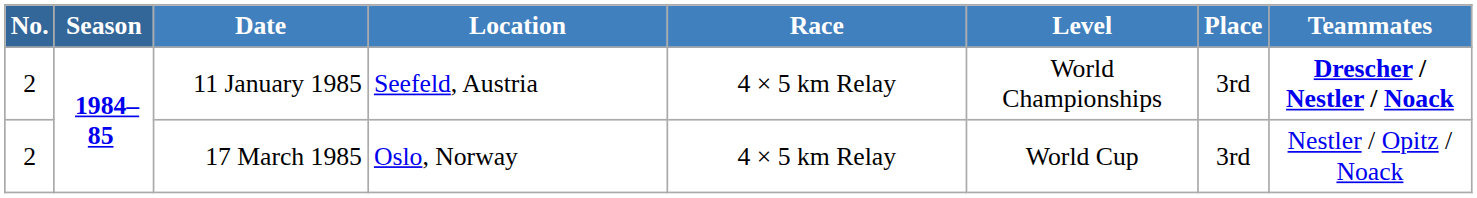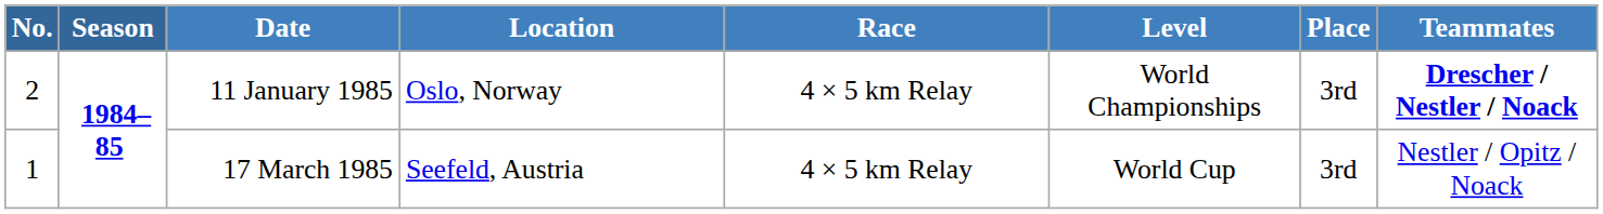11 January 1985 | Location: Seefeld, Austria -> Oslo, Norway
17 March 1985 | No.: 2 -> 1
17 March 1985 | Location: Oslo, Norway -> Seefeld, Austria
